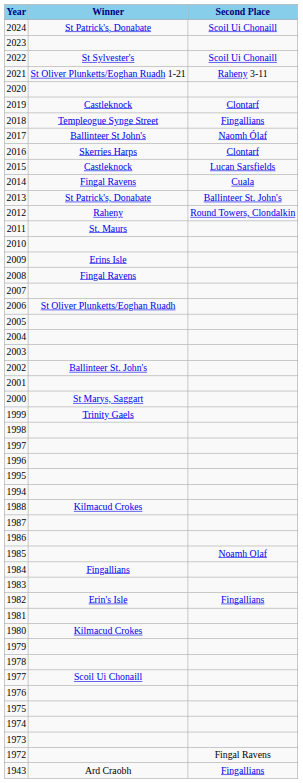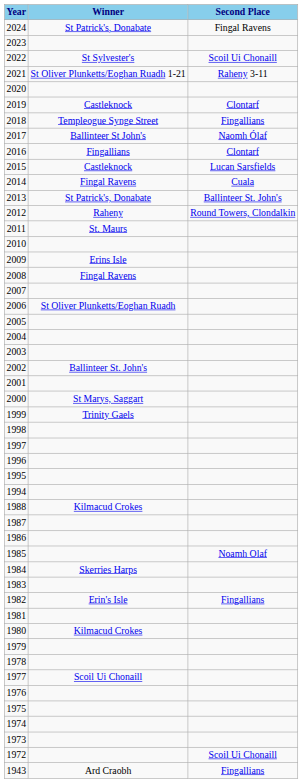2024 | Second Place: Scoil Ui Chonaill -> Fingal Ravens
2016 | Winner: Skerries Harps -> Fingallians
1984 | Winner: Fingallians -> Skerries Harps
1972 | Second Place: Fingal Ravens -> Scoil Ui Chonaill
